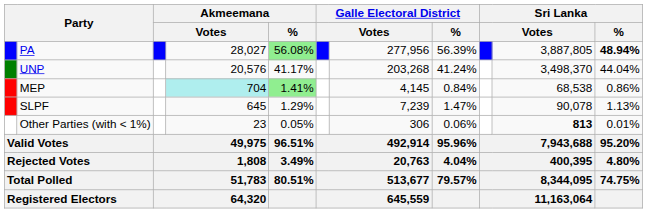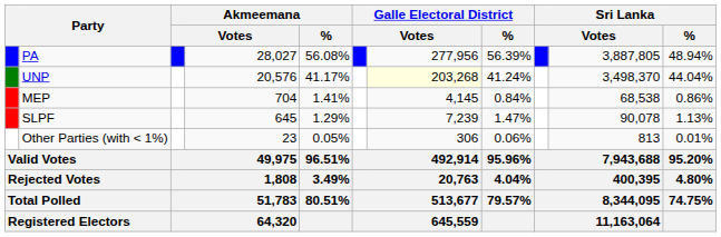PA | Akmeemana / %: lightgreen background -> no background
PA | Sri Lanka / %: bold -> normal
UNP | column 7: no background -> lightyellow background
MEP | column 4: paleturquoise background -> no background
MEP | Akmeemana / %: lightgreen background -> no background
Other Parties (with < 1%) | column 10: bold -> normal
